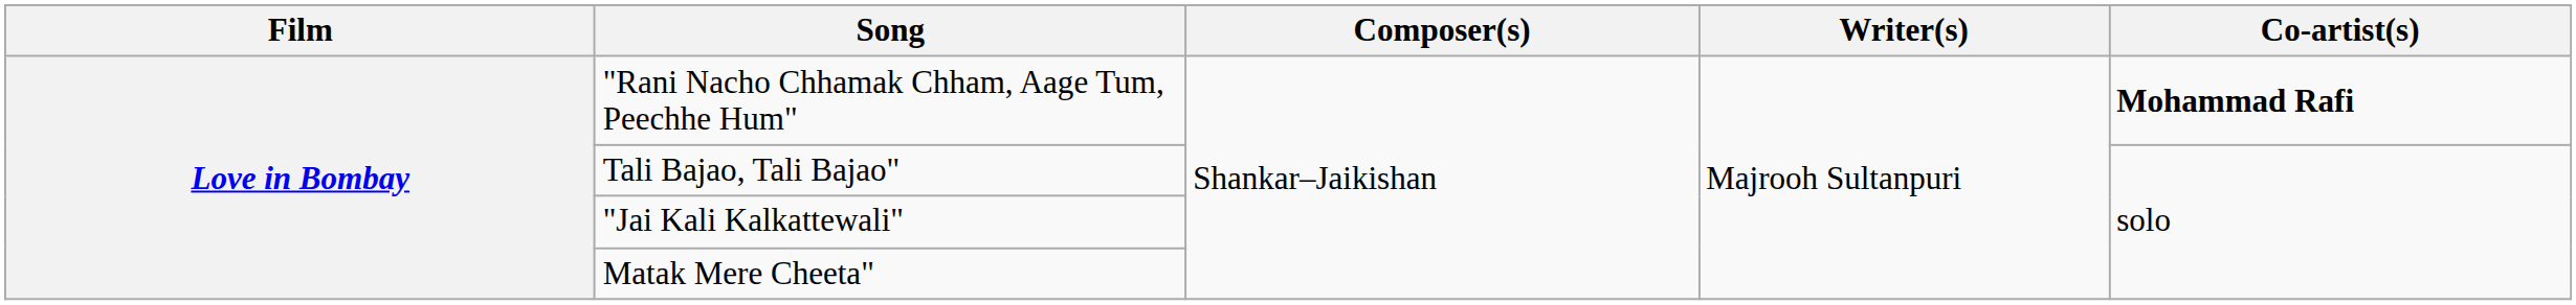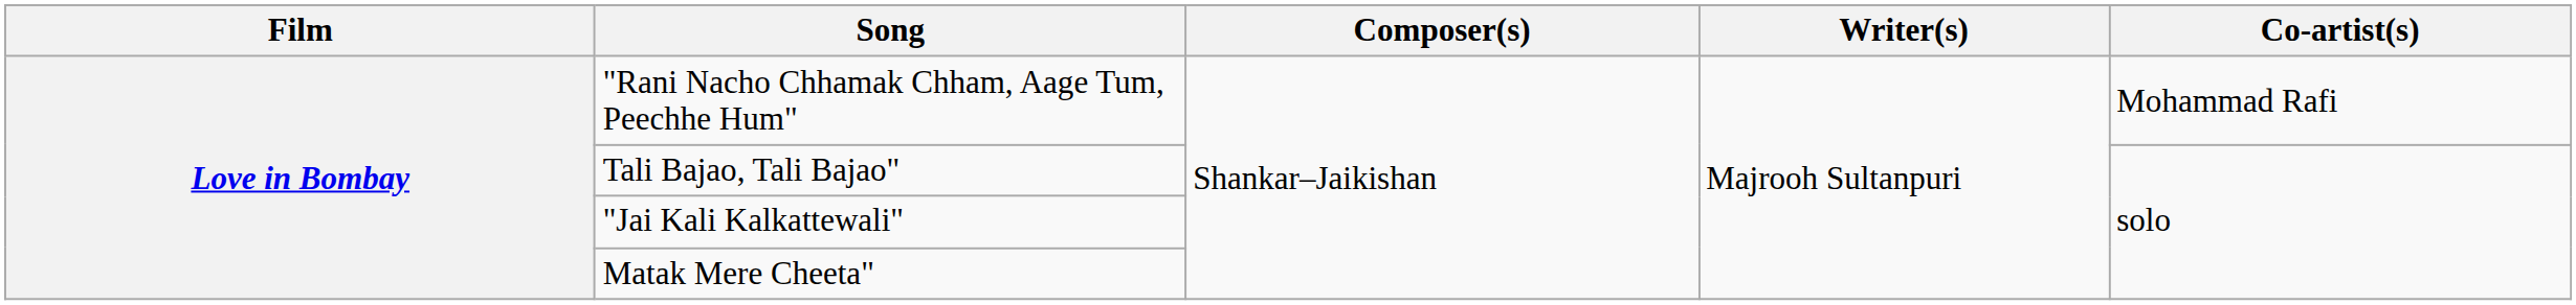"Rani Nacho Chhamak Chham, Aage Tum, Peechhe Hum" | Co-artist(s): bold -> normal
